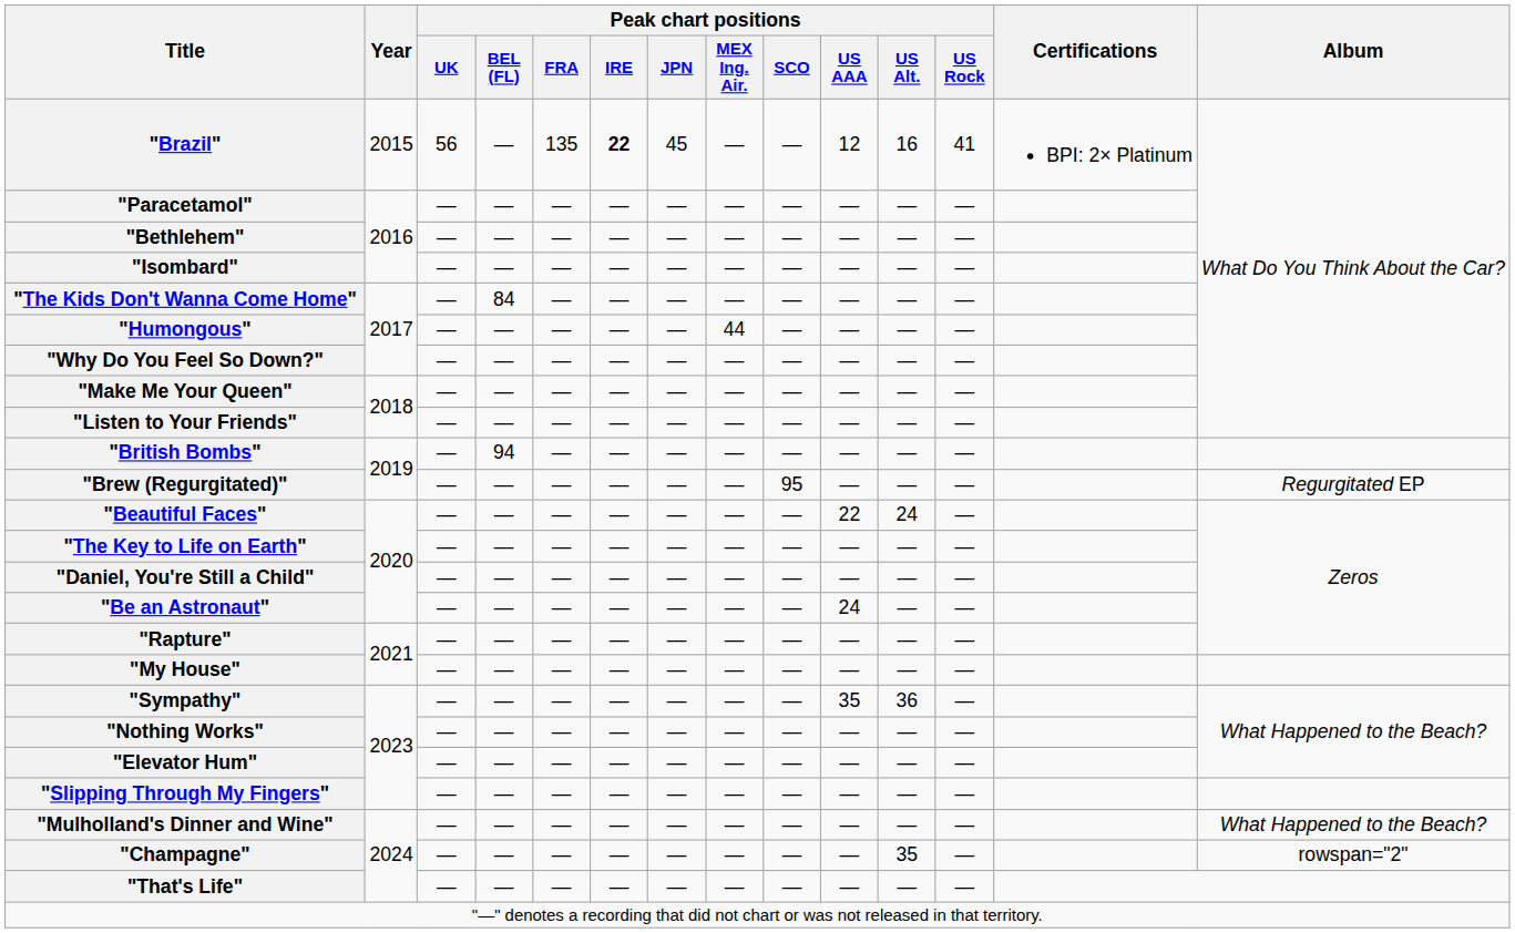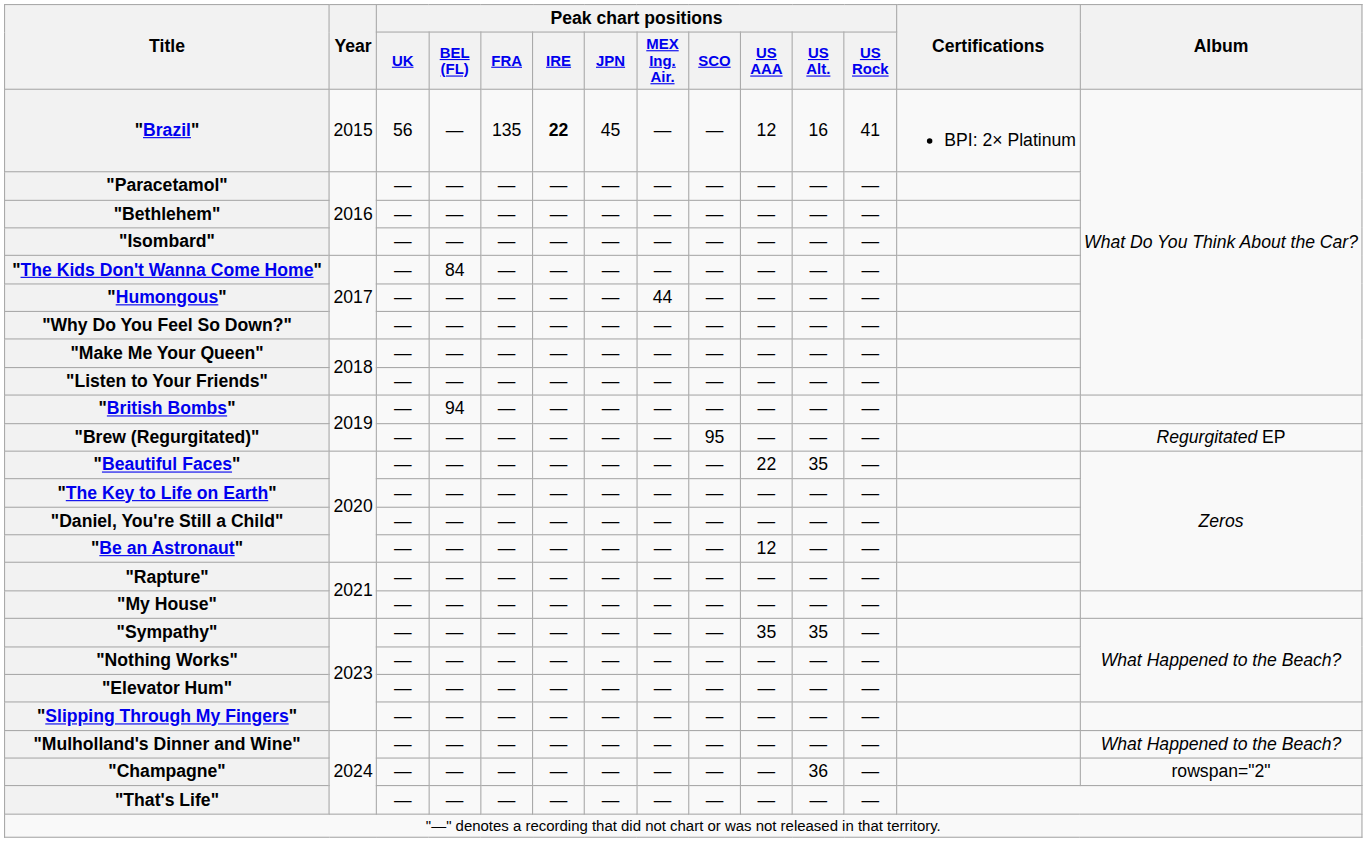"Beautiful Faces" | Peak chart positions / US Alt.: 24 -> 35
"Be an Astronaut" | Peak chart positions / US AAA: 24 -> 12
"Sympathy" | Peak chart positions / US Alt.: 36 -> 35
"Champagne" | Peak chart positions / US Alt.: 35 -> 36
